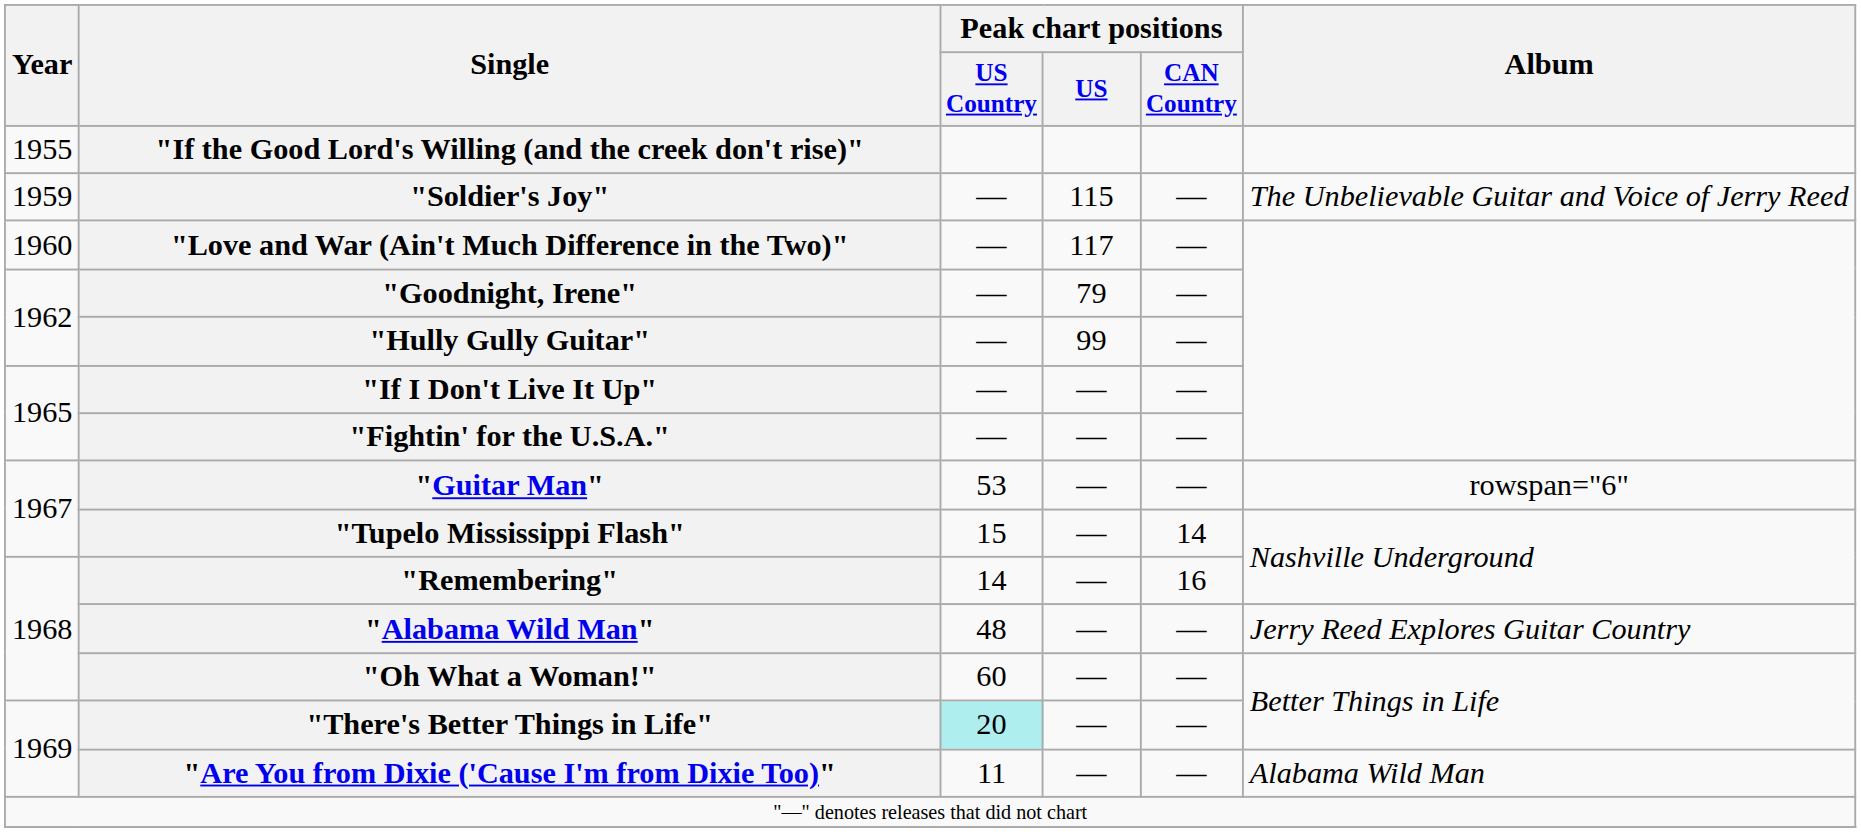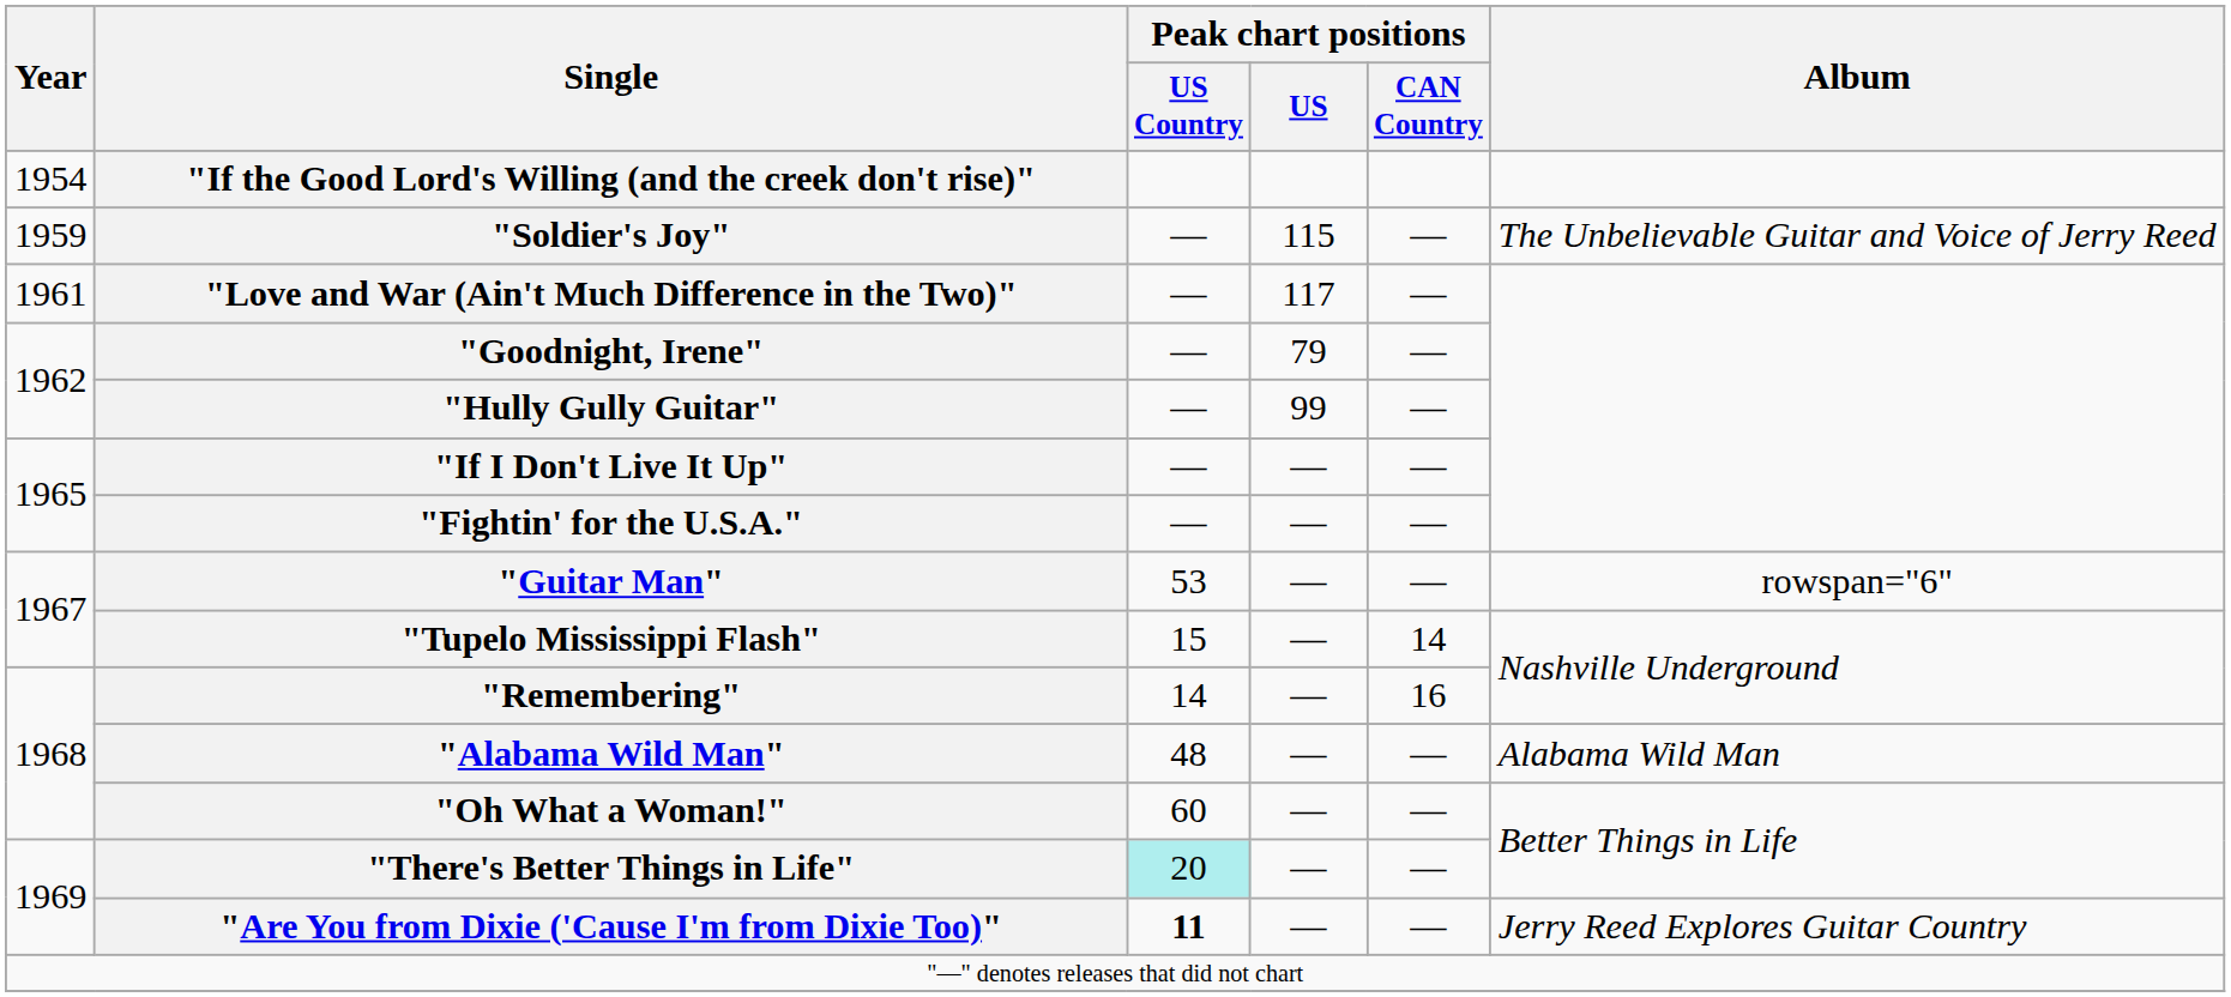"If the Good Lord's Willing (and the creek don't rise)" | Year: 1955 -> 1954
"Love and War (Ain't Much Difference in the Two)" | Year: 1960 -> 1961
"Alabama Wild Man" | Album: Jerry Reed Explores Guitar Country -> Alabama Wild Man
"Are You from Dixie ('Cause I'm from Dixie Too)" | Peak chart positions / US Country: normal -> bold
"Are You from Dixie ('Cause I'm from Dixie Too)" | Album: Alabama Wild Man -> Jerry Reed Explores Guitar Country
